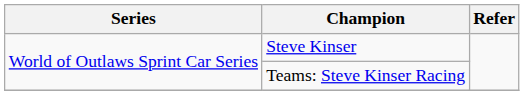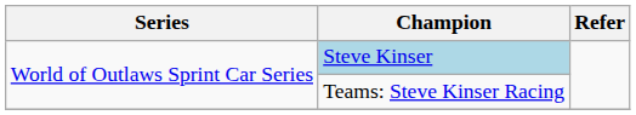Steve Kinser | Champion: no background -> lightblue background
